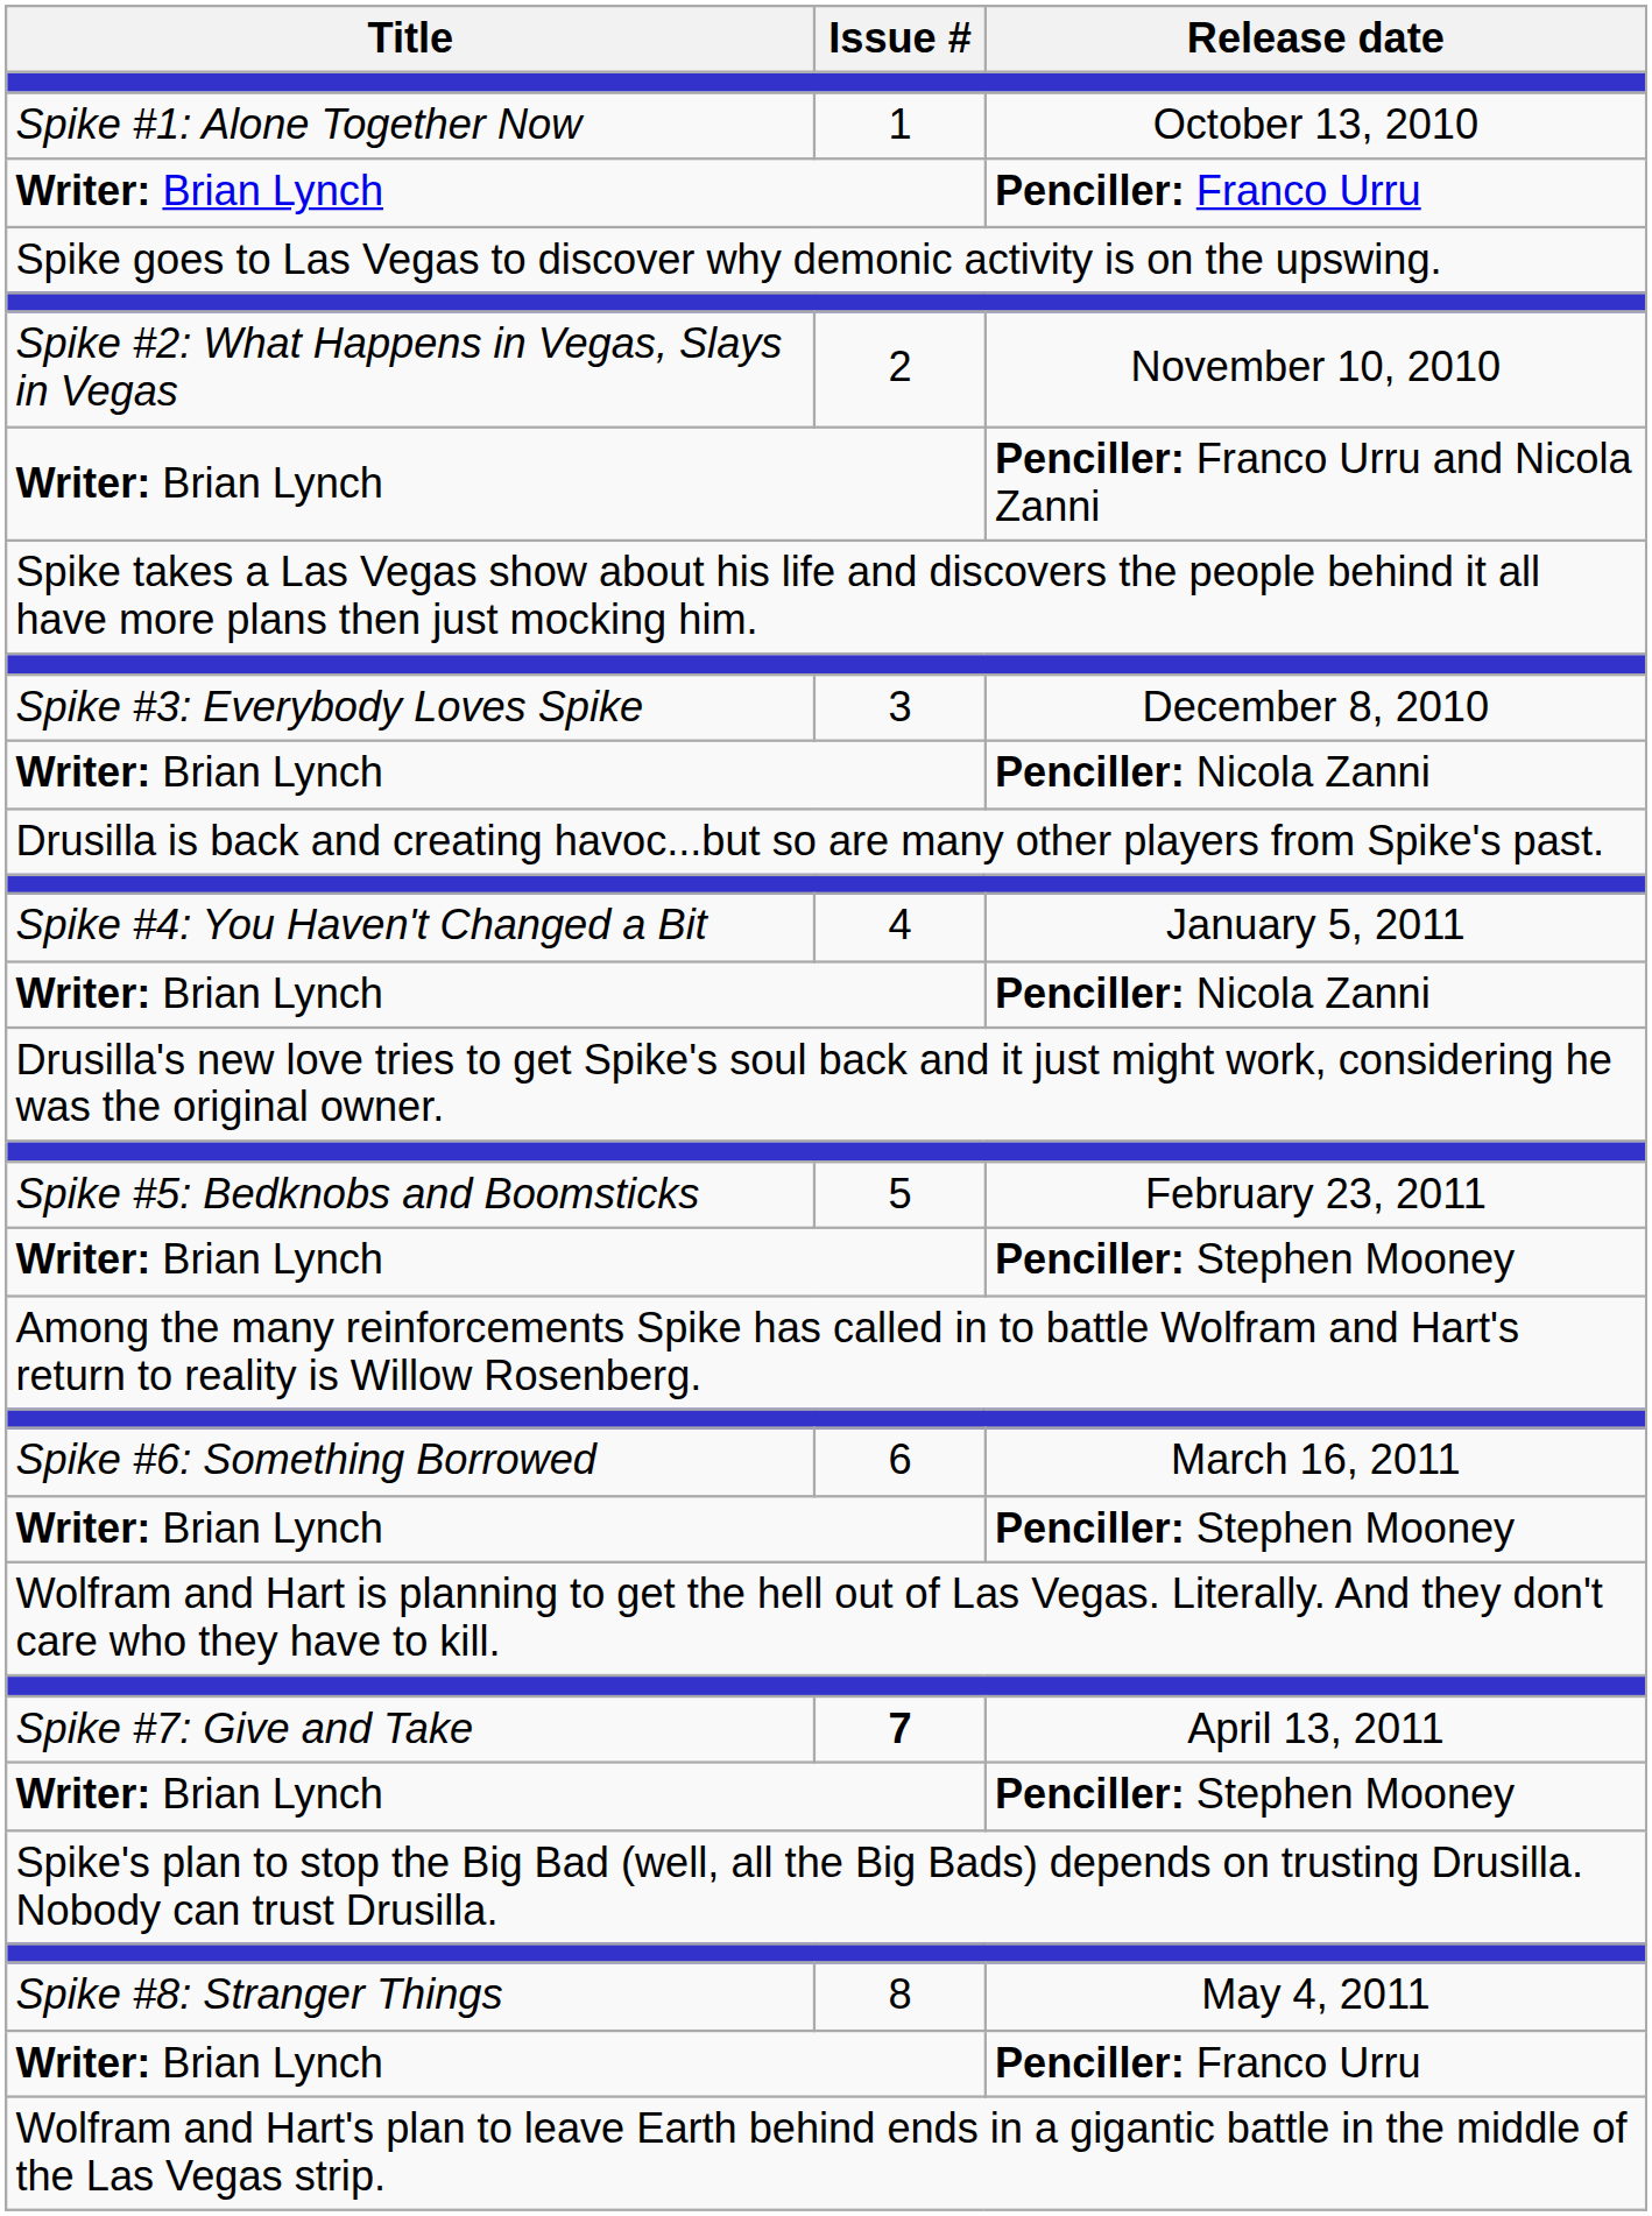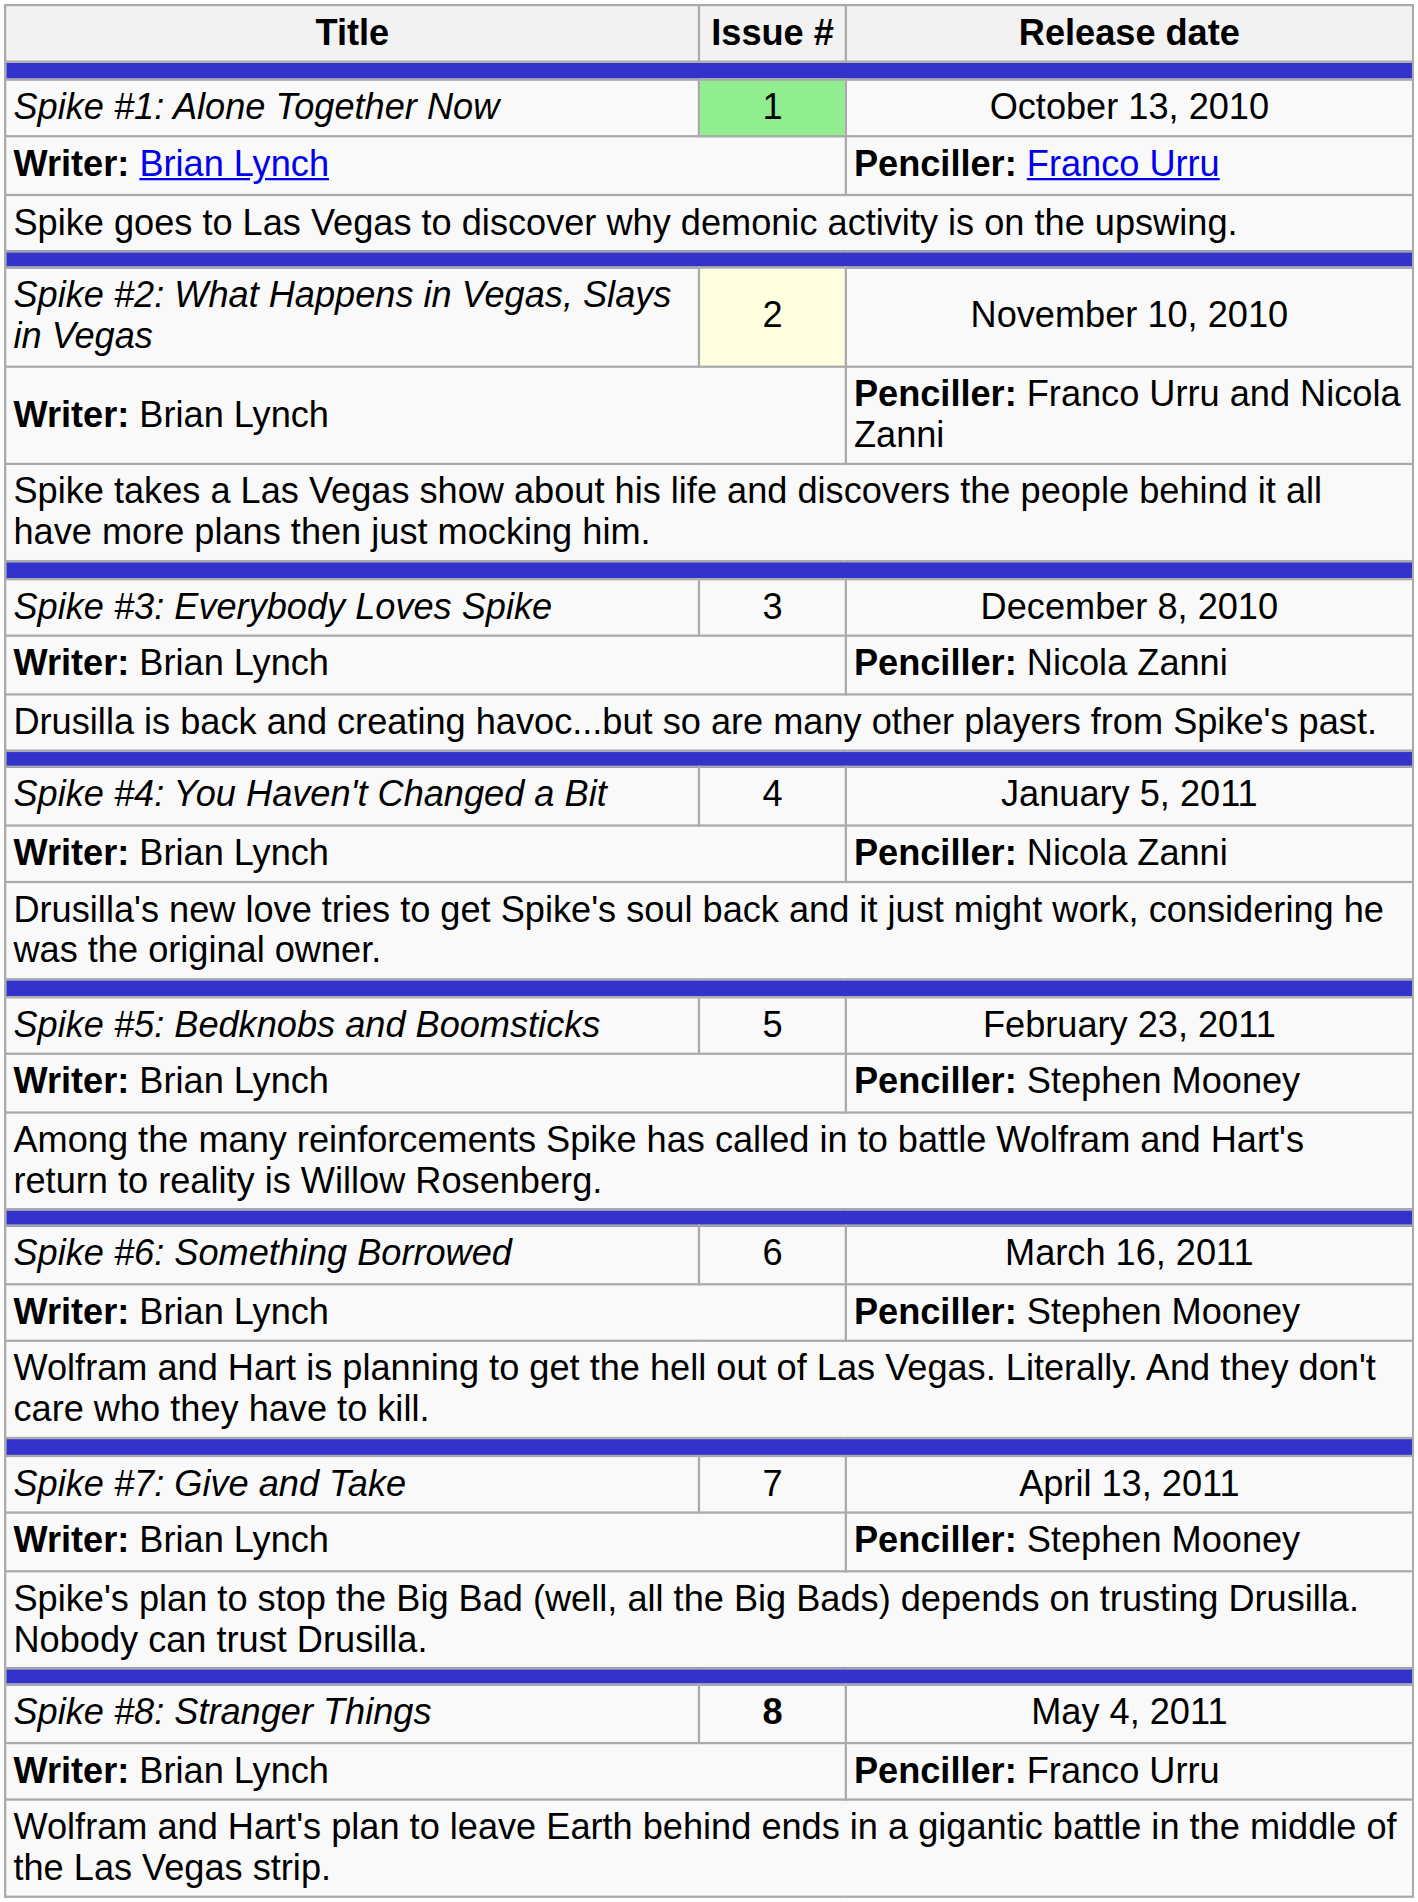October 13, 2010 | Issue #: no background -> lightgreen background
November 10, 2010 | Issue #: no background -> lightyellow background
April 13, 2011 | Issue #: bold -> normal
May 4, 2011 | Issue #: normal -> bold
